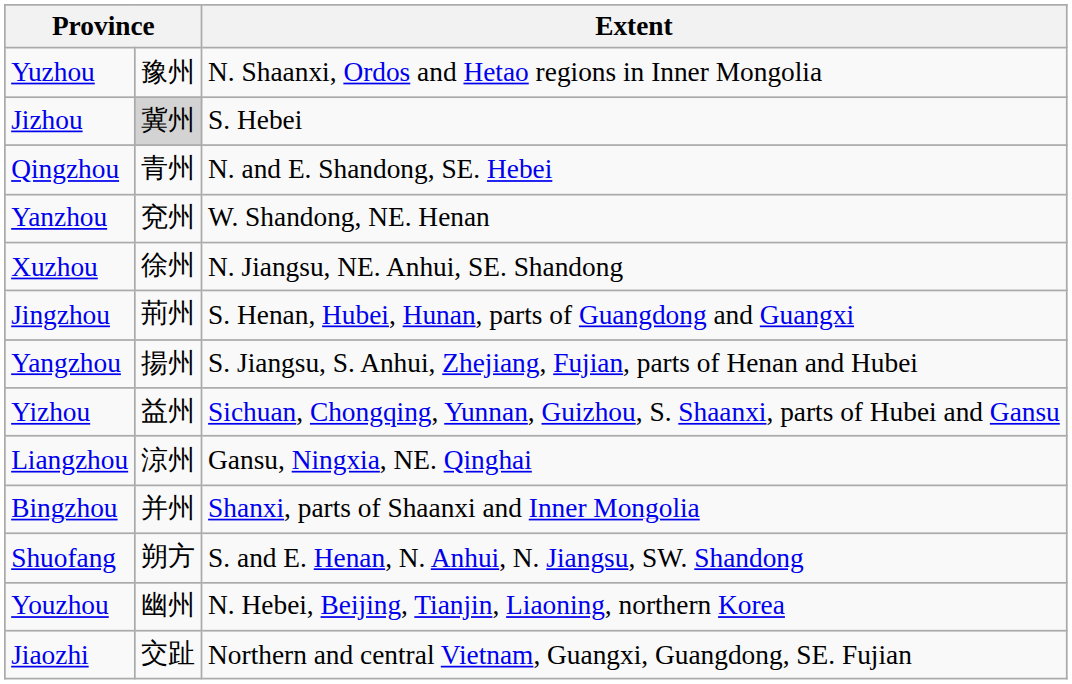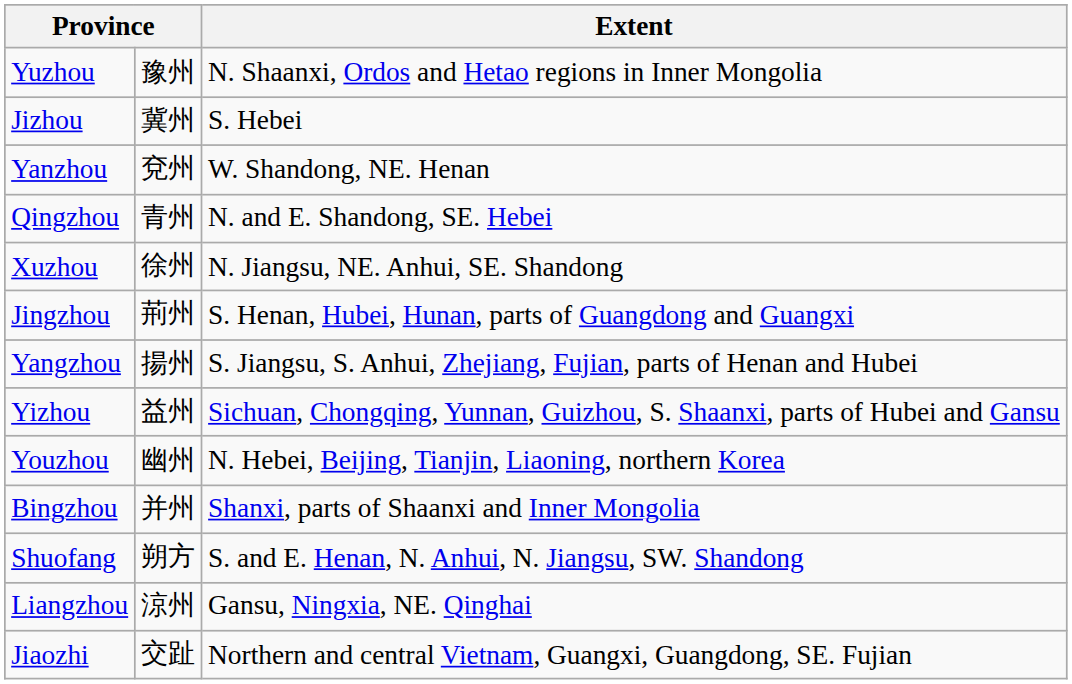Jizhou | column 2: lightgrey background -> no background
rows swapped: Yanzhou <-> Qingzhou
rows swapped: Liangzhou <-> Youzhou
